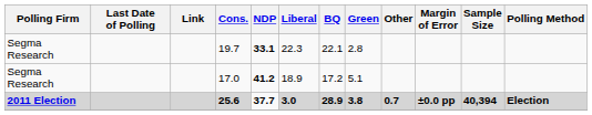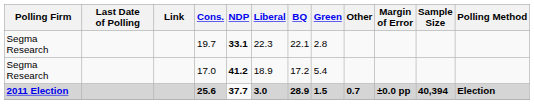17.0 | Green: 5.1 -> 5.4
25.6 | Green: 3.8 -> 1.5
